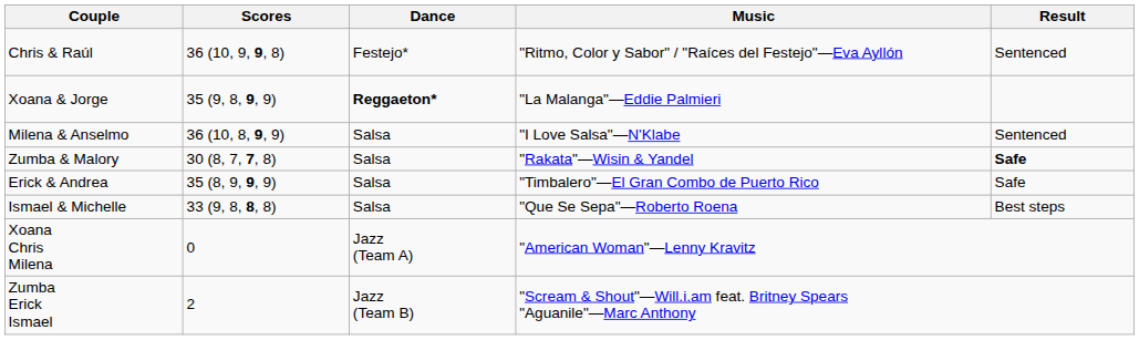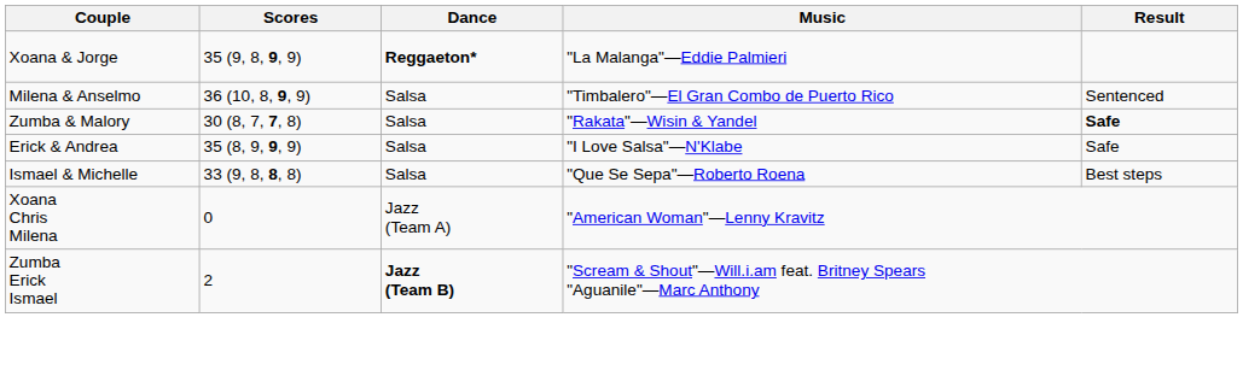- row: Chris & Raúl | 36 (10, 9, 9, 8) | Festejo* | "Ritmo, Color y Sabor" / "Raíces del Festejo"—Eva Ayllón | Sentenced
Milena & Anselmo | Music: "I Love Salsa"—N'Klabe -> "Timbalero"—El Gran Combo de Puerto Rico
Erick & Andrea | Music: "Timbalero"—El Gran Combo de Puerto Rico -> "I Love Salsa"—N'Klabe
Zumba Erick Ismael | Dance: normal -> bold
